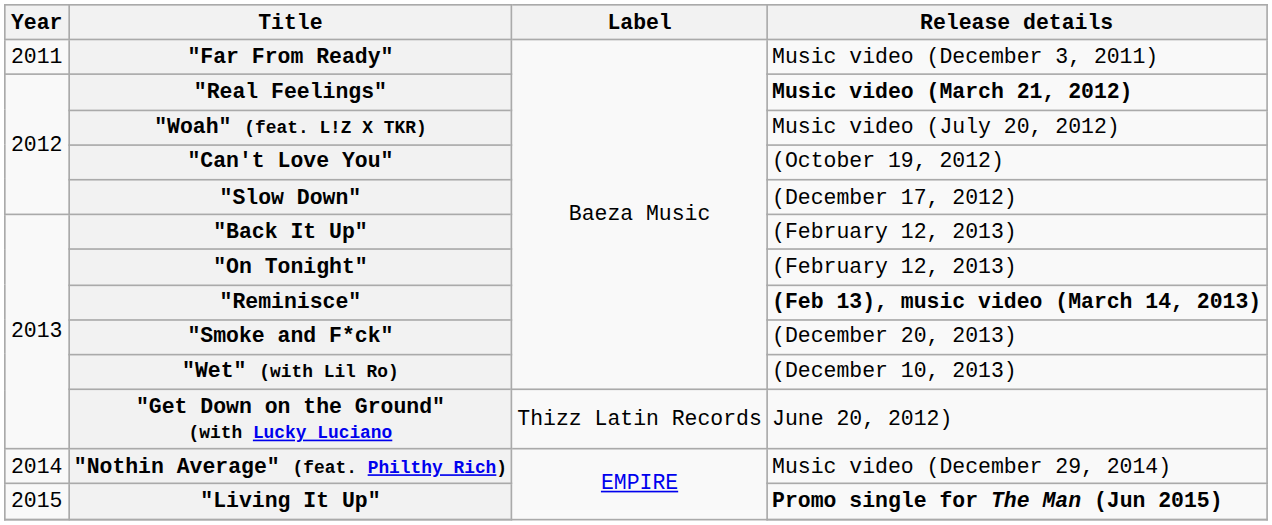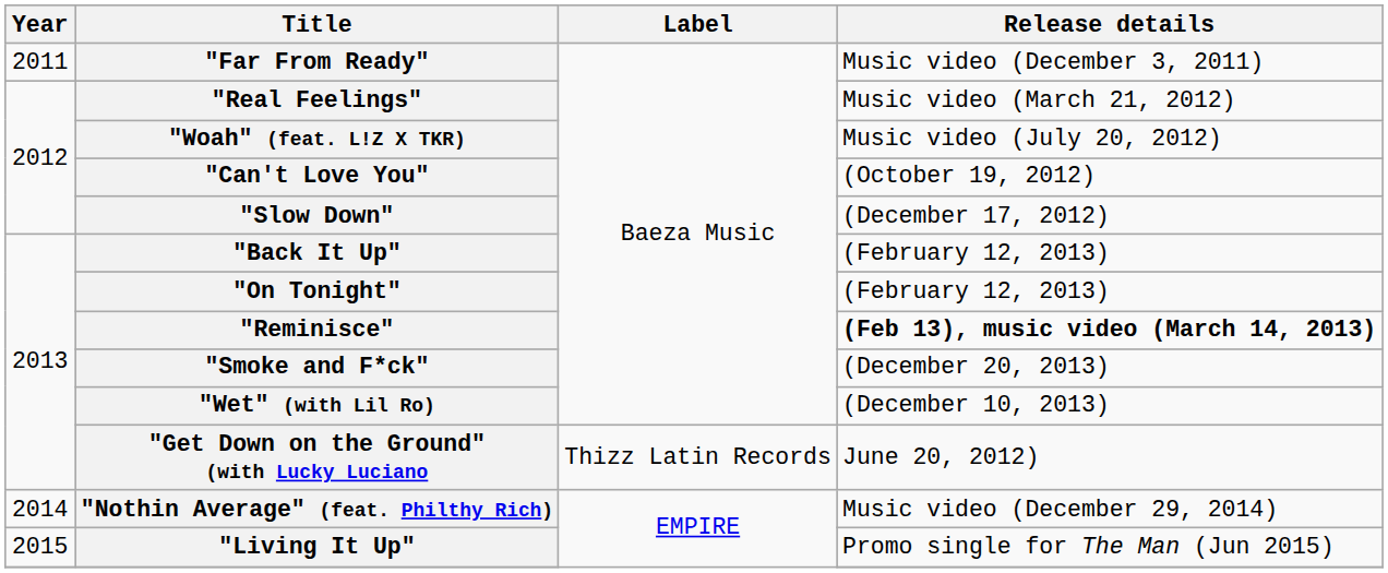"Real Feelings" | Release details: bold -> normal
"Living It Up" | Release details: bold -> normal
